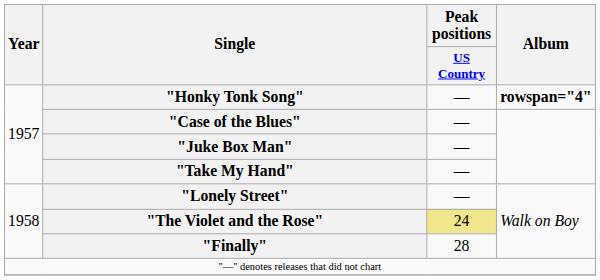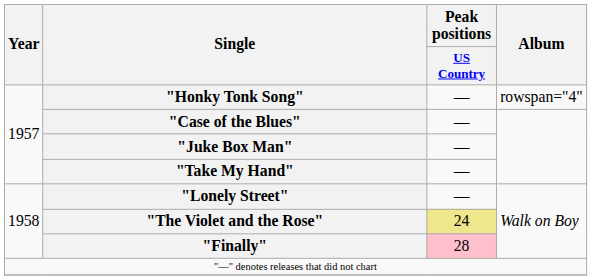"Honky Tonk Song" | Album: bold -> normal
"Finally" | Peak positions / US Country: no background -> pink background
